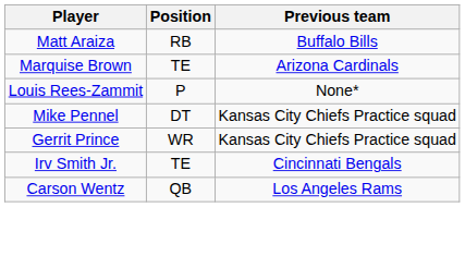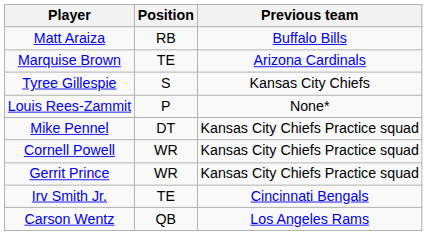+ row: Tyree Gillespie | S | Kansas City Chiefs
+ row: Cornell Powell | WR | Kansas City Chiefs Practice squad
